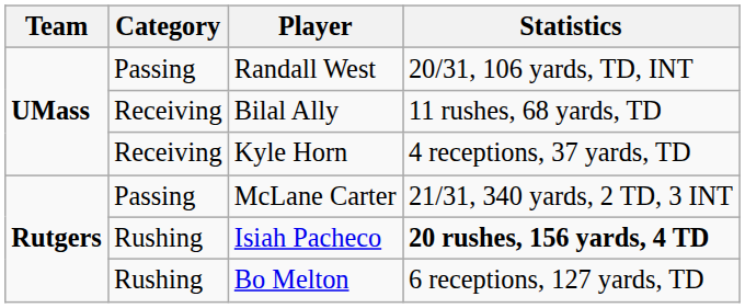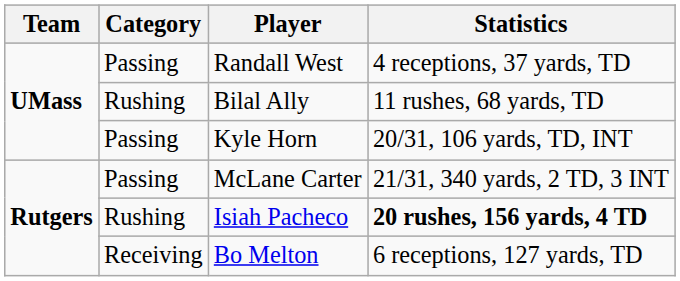Randall West | Statistics: 20/31, 106 yards, TD, INT -> 4 receptions, 37 yards, TD
Bilal Ally | Category: Receiving -> Rushing
Kyle Horn | Category: Receiving -> Passing
Kyle Horn | Statistics: 4 receptions, 37 yards, TD -> 20/31, 106 yards, TD, INT
Bo Melton | Category: Rushing -> Receiving
